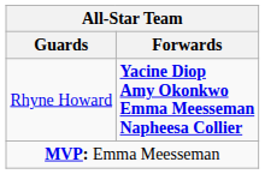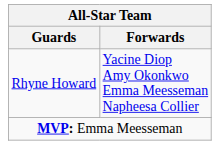Rhyne Howard | Forwards: bold -> normal
